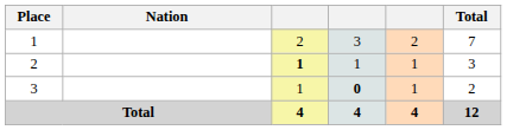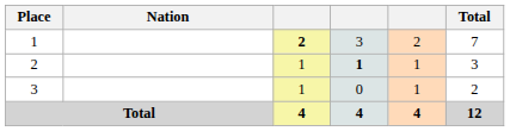row 2 | column 3: normal -> bold
row 3 | column 3: bold -> normal
row 3 | column 4: normal -> bold
row 4 | column 4: bold -> normal
